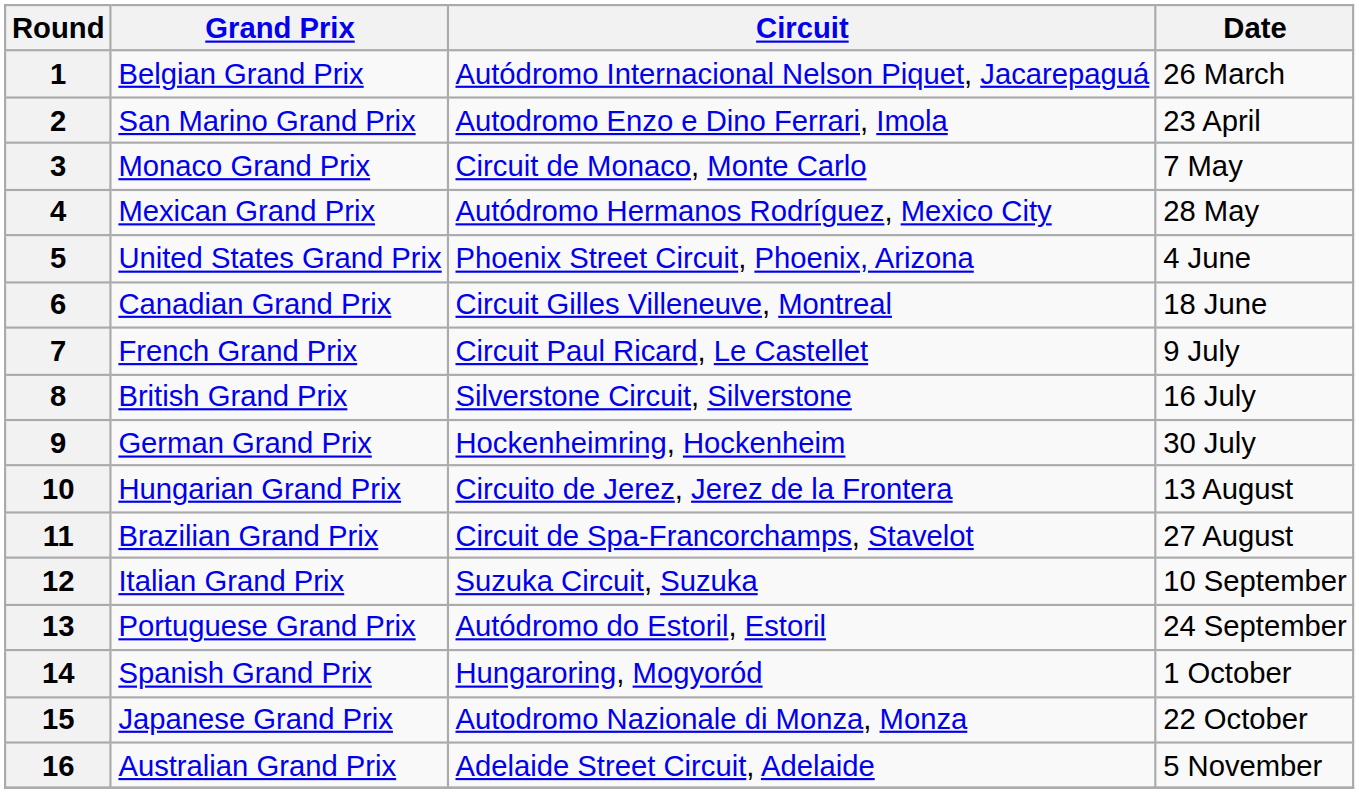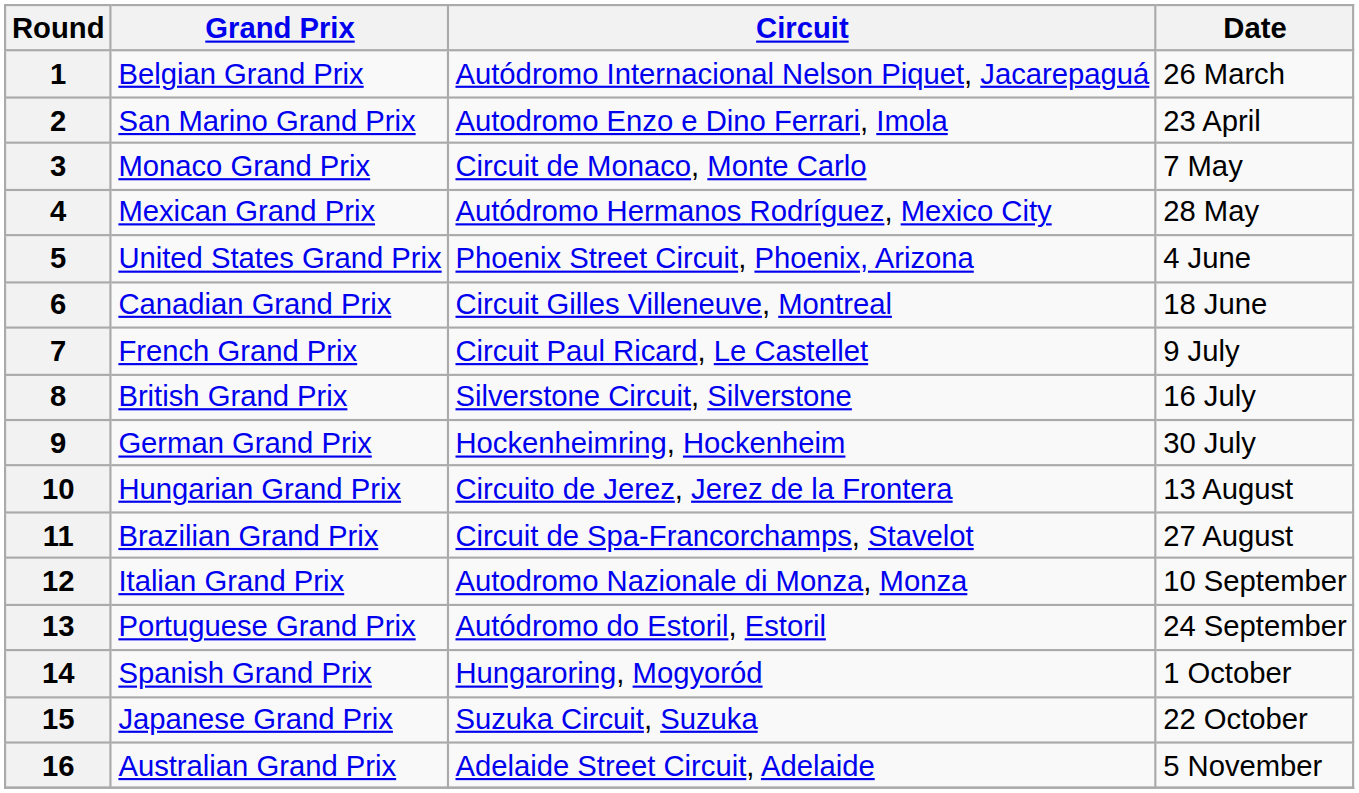12 | Circuit: Suzuka Circuit, Suzuka -> Autodromo Nazionale di Monza, Monza
15 | Circuit: Autodromo Nazionale di Monza, Monza -> Suzuka Circuit, Suzuka
